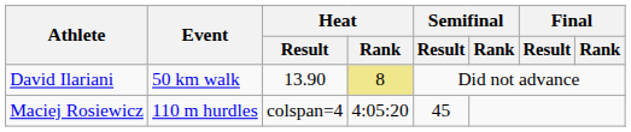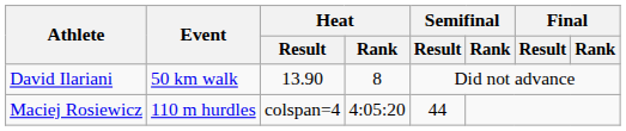David Ilariani | Heat / Rank: khaki background -> no background
Maciej Rosiewicz | Semifinal / Result: 45 -> 44
